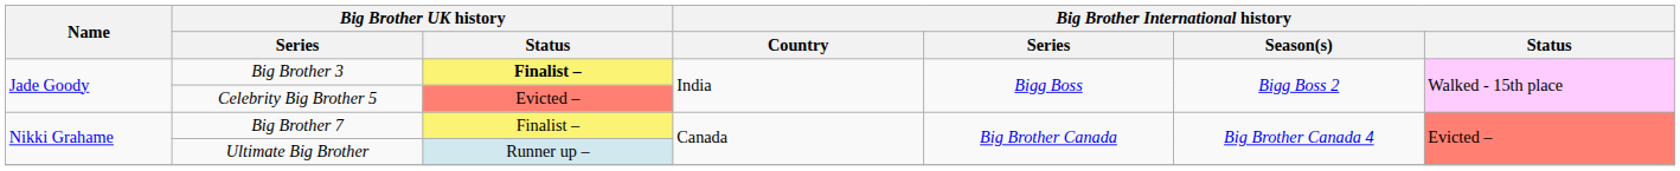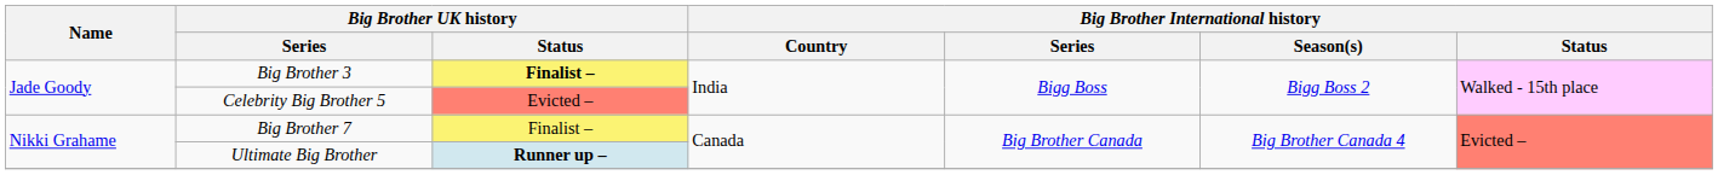Ultimate Big Brother | Big Brother UK history / Status: normal -> bold
